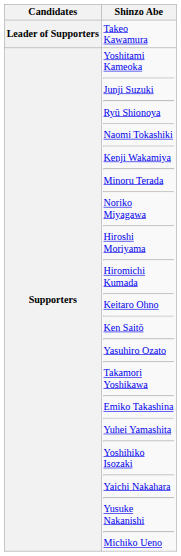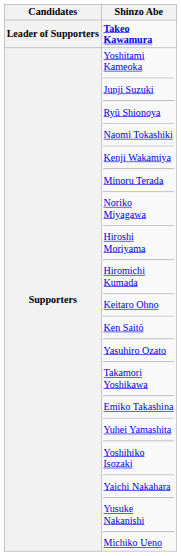Leader of Supporters | Shinzo Abe: normal -> bold
